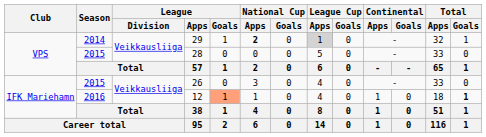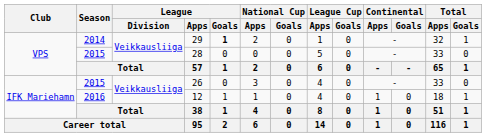29 | League / Goals: normal -> bold
29 | National Cup / Apps: bold -> normal
29 | League Cup / Apps: lightgrey background -> no background
12 | League / Goals: lightsalmon background -> no background
12 | Total / Goals: bold -> normal
